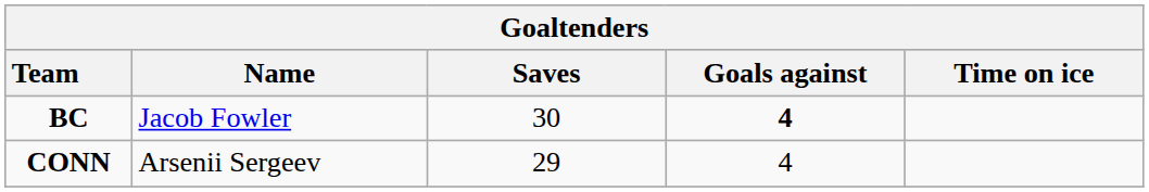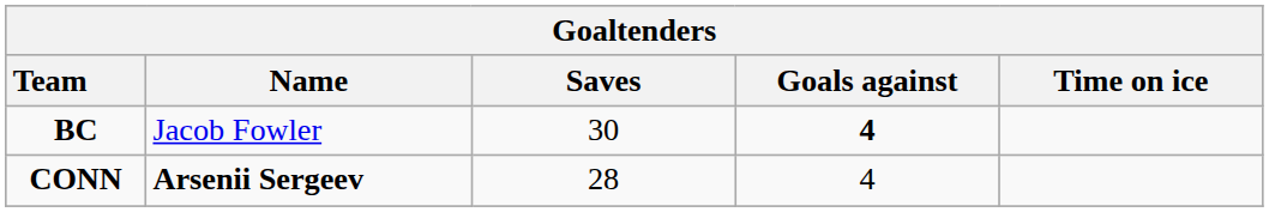CONN | Name: normal -> bold
CONN | Saves: 29 -> 28
